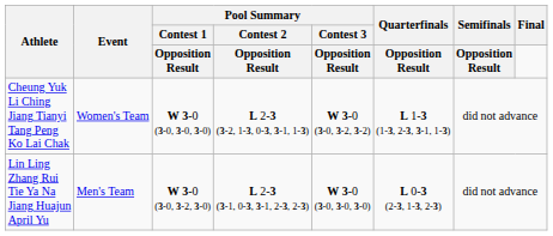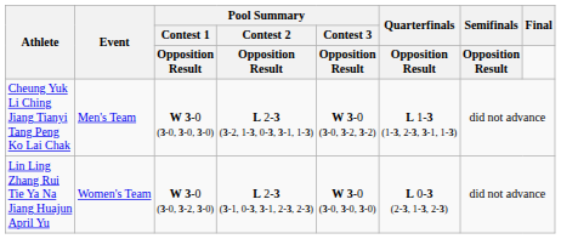Cheung Yuk Li Ching Jiang Tianyi Tang Peng Ko Lai Chak | Event: Women's Team -> Men's Team
Lin Ling Zhang Rui Tie Ya Na Jiang Huajun April Yu | Event: Men's Team -> Women's Team
